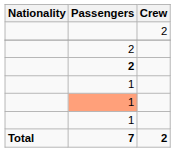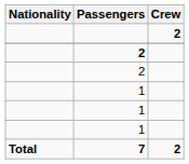row 2 | Crew: normal -> bold
row 3 | Passengers: normal -> bold
row 4 | Passengers: bold -> normal
row 6 | Passengers: lightsalmon background -> no background
